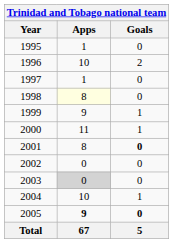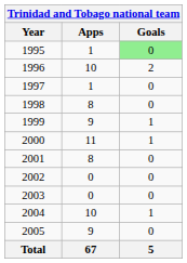1995 | Goals: no background -> lightgreen background
1998 | Apps: lightyellow background -> no background
2001 | Goals: bold -> normal
2003 | Apps: lightgrey background -> no background
2005 | Apps: bold -> normal
2005 | Goals: bold -> normal
